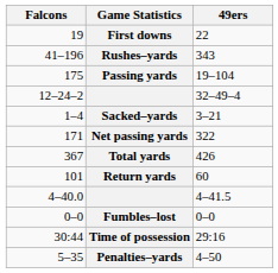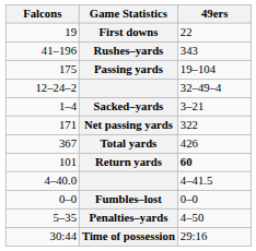Return yards | 49ers: normal -> bold
rows swapped: Penalties–yards <-> Time of possession
